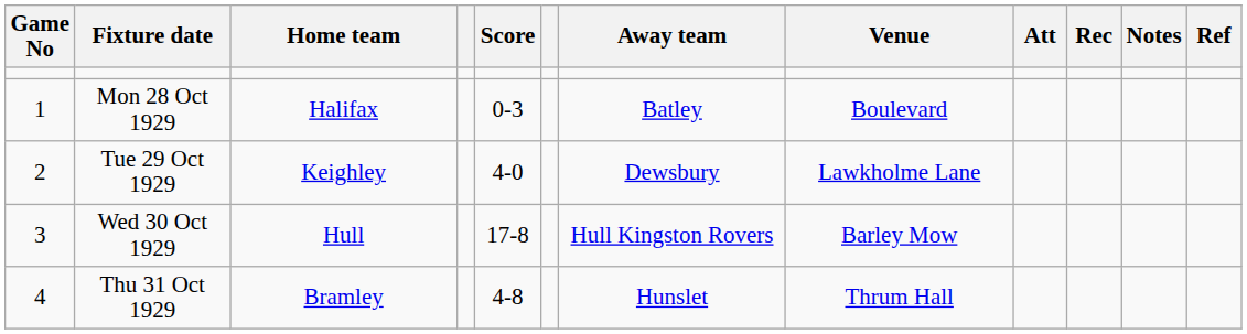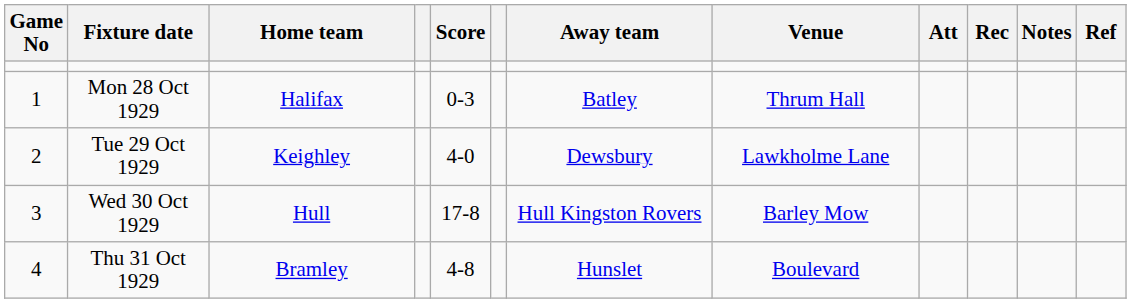Mon 28 Oct 1929 | Venue: Boulevard -> Thrum Hall
Thu 31 Oct 1929 | Venue: Thrum Hall -> Boulevard
